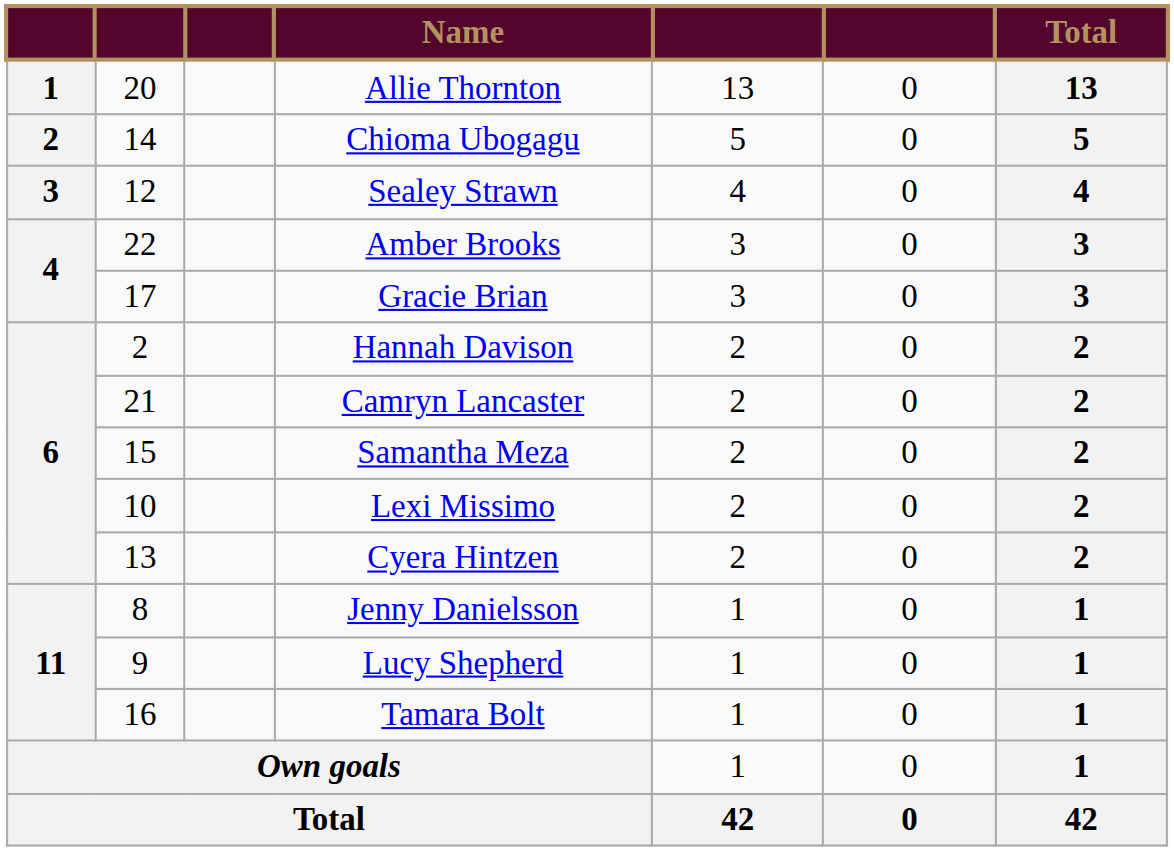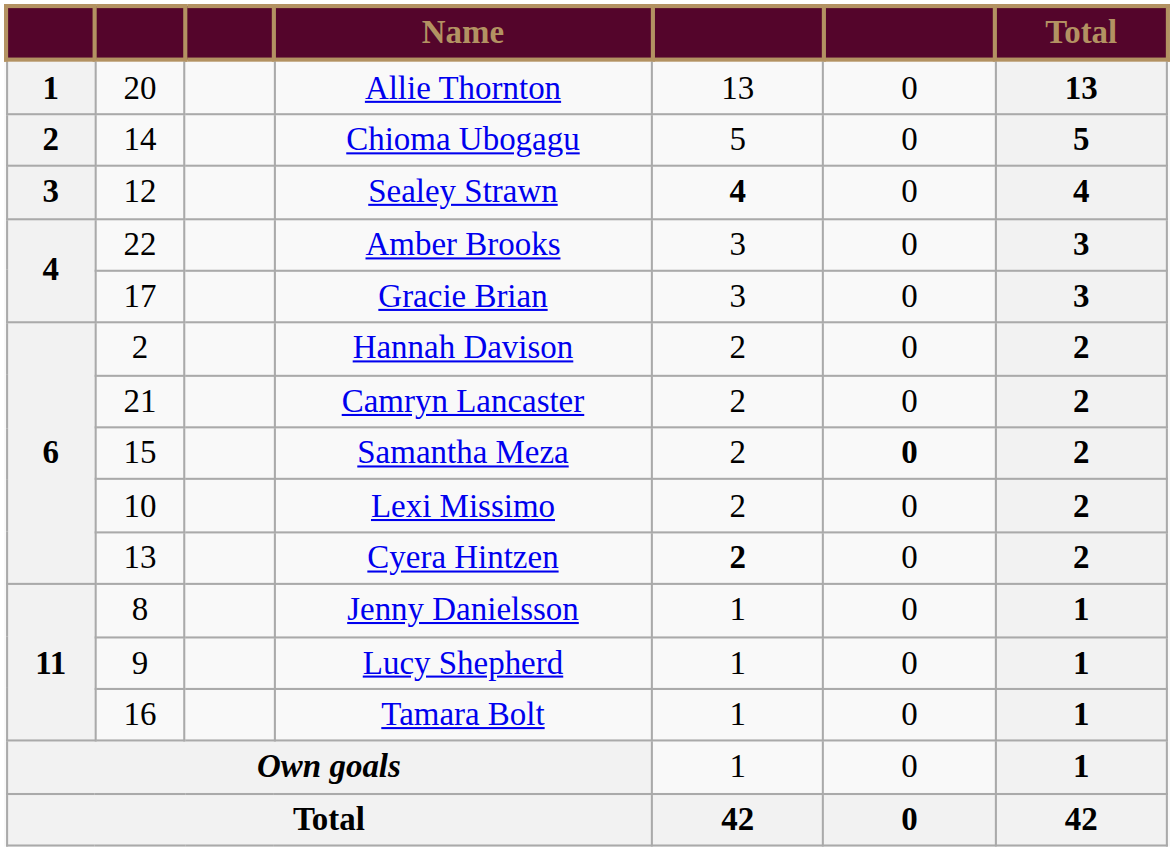Sealey Strawn | column 5: normal -> bold
Samantha Meza | column 6: normal -> bold
Cyera Hintzen | column 5: normal -> bold
